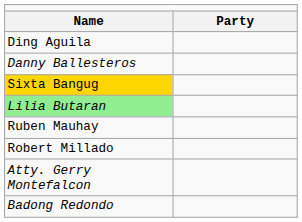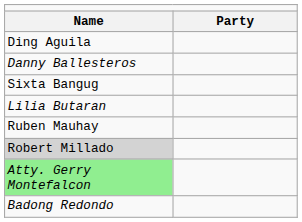Sixta Bangug | column 1: gold background -> no background
Lilia Butaran | column 1: lightgreen background -> no background
Robert Millado | column 1: no background -> lightgrey background
Atty. Gerry Montefalcon | column 1: no background -> lightgreen background
